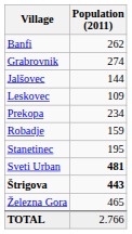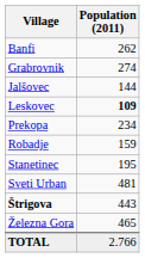Leskovec | Population (2011): normal -> bold
Sveti Urban | Population (2011): bold -> normal
Štrigova | Population (2011): bold -> normal
